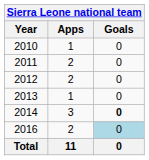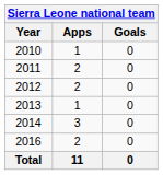2014 | Goals: bold -> normal
2016 | Goals: lightblue background -> no background
